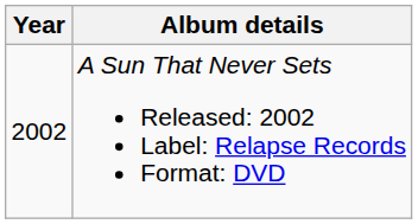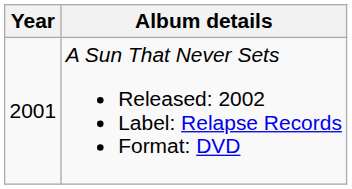row 2 | Year: 2002 -> 2001
